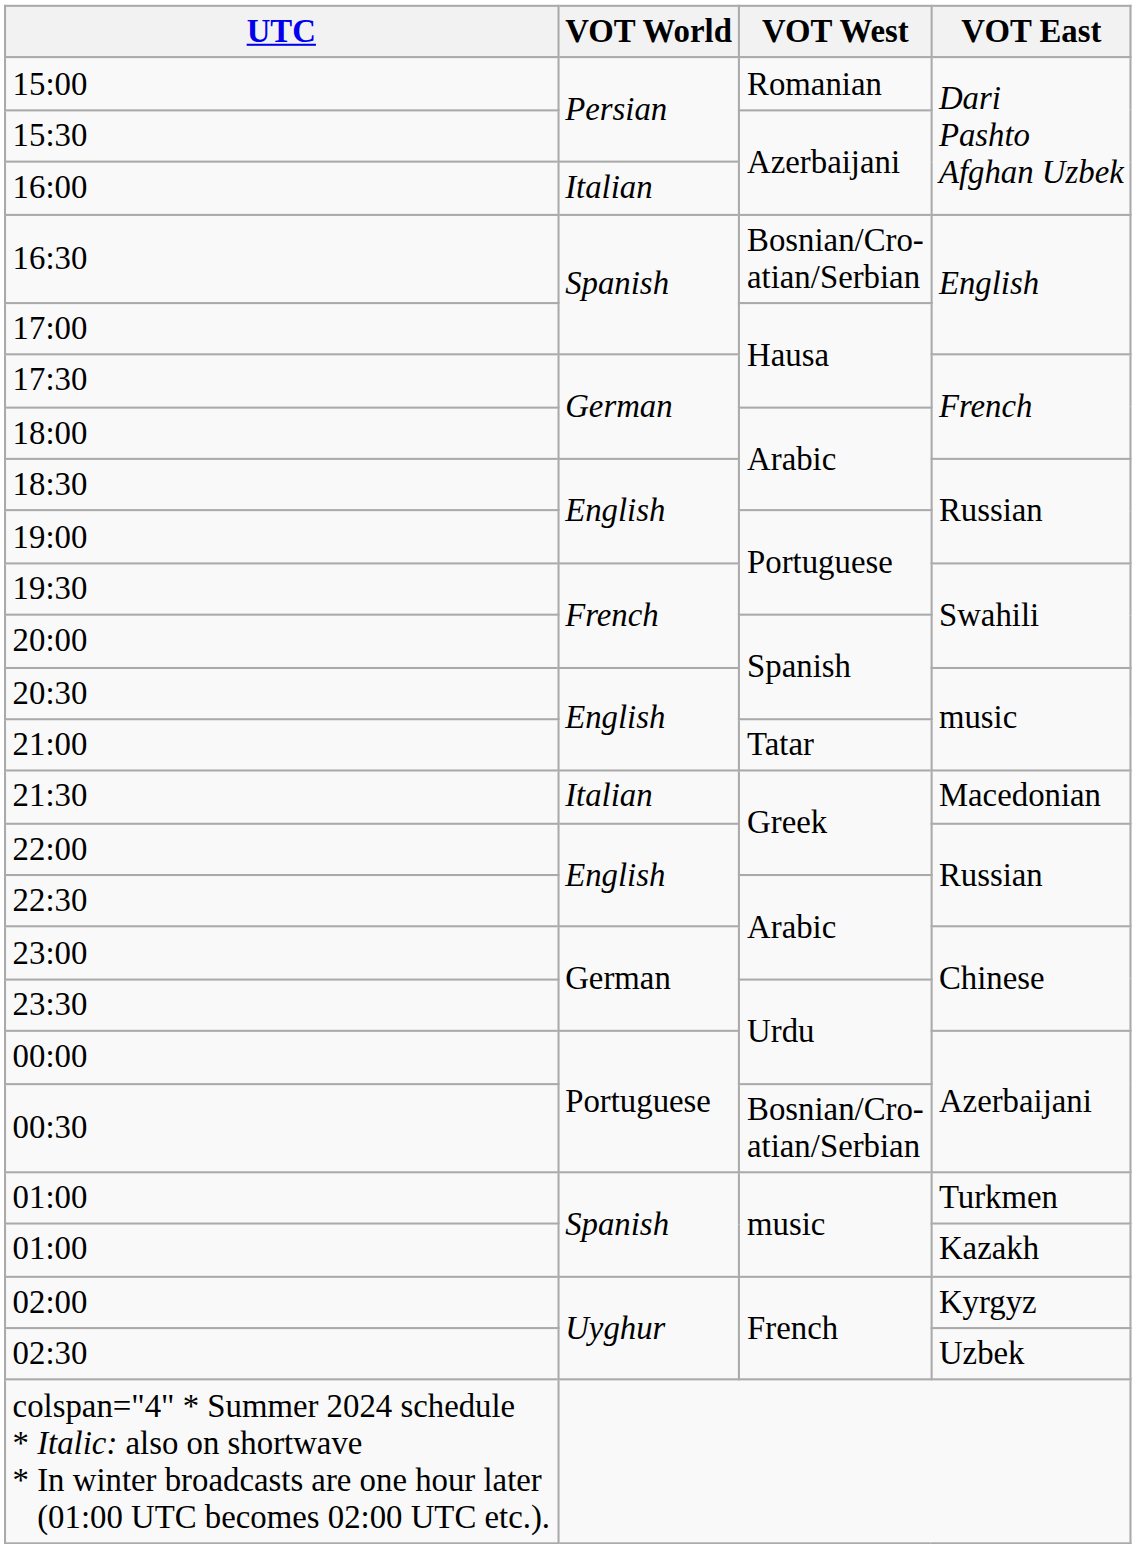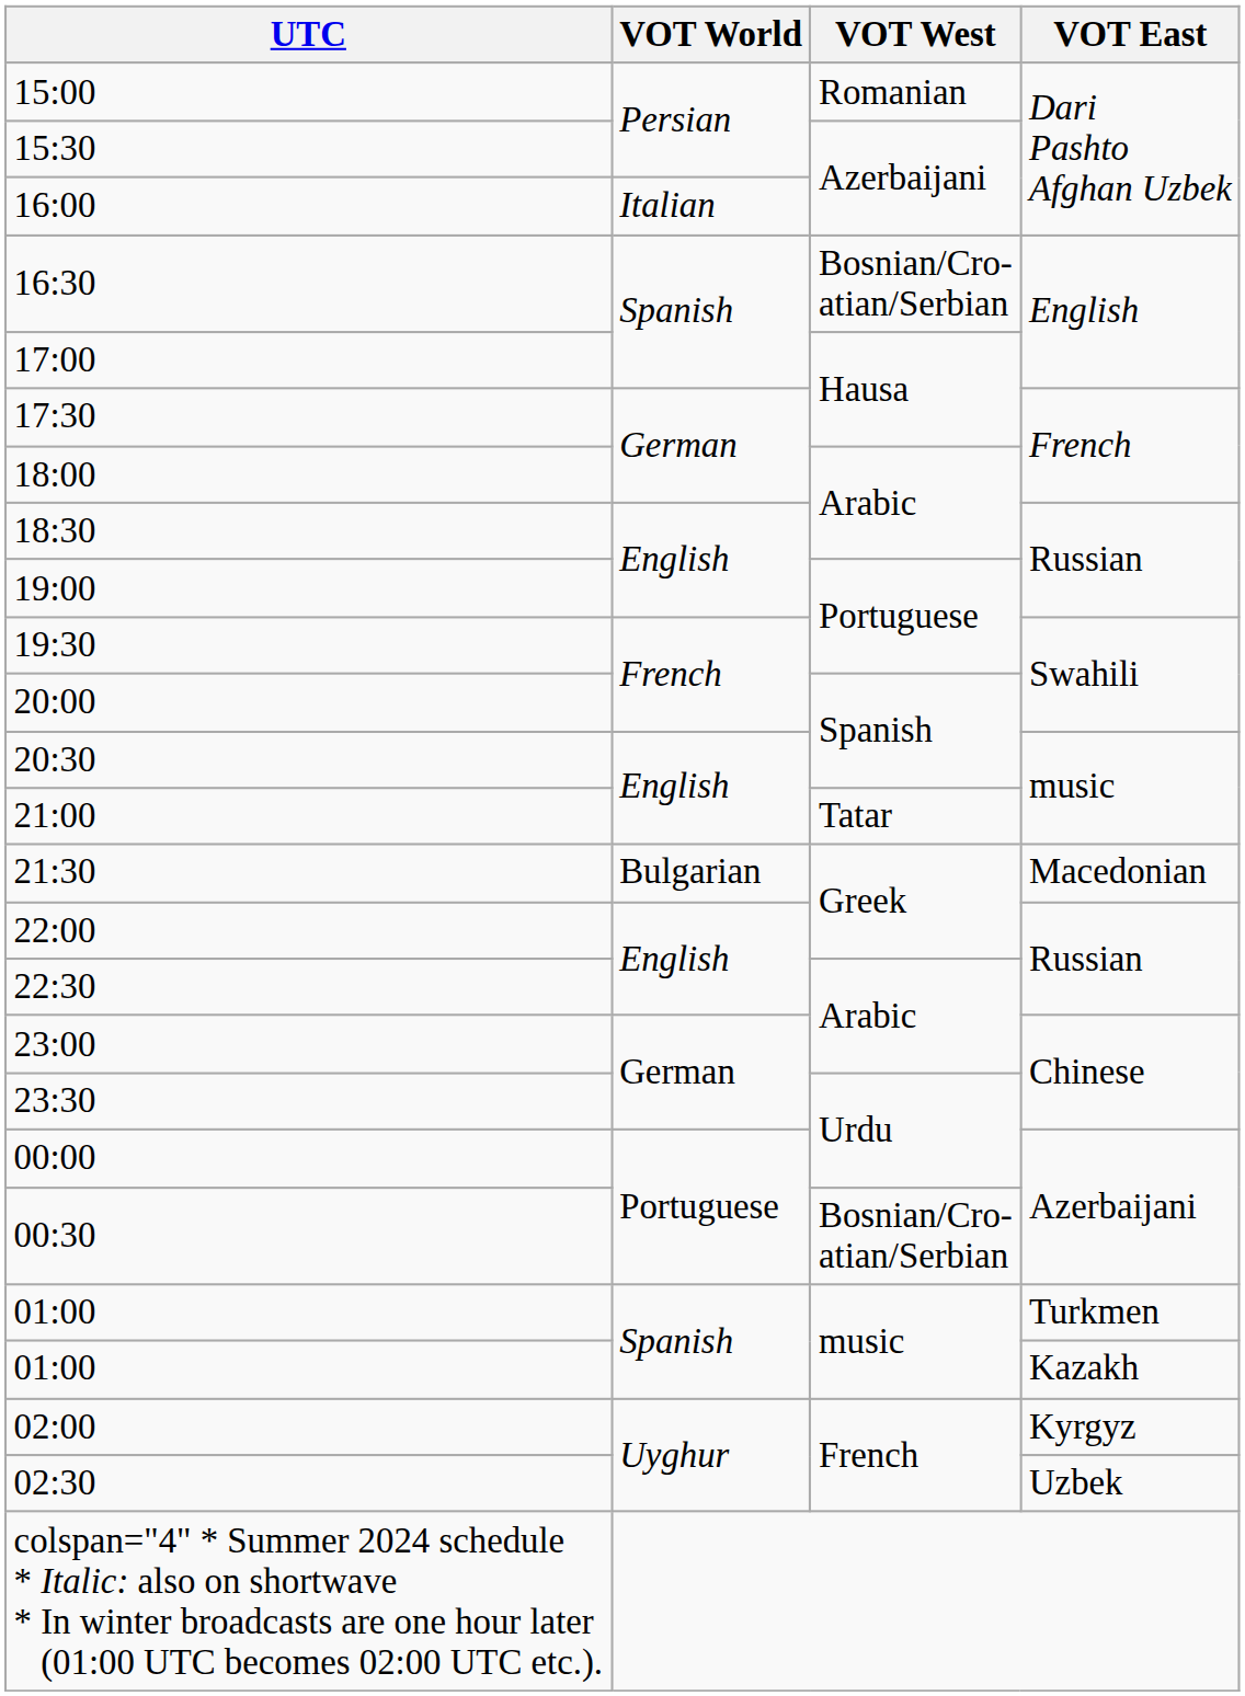21:30 | VOT World: Italian -> Bulgarian
